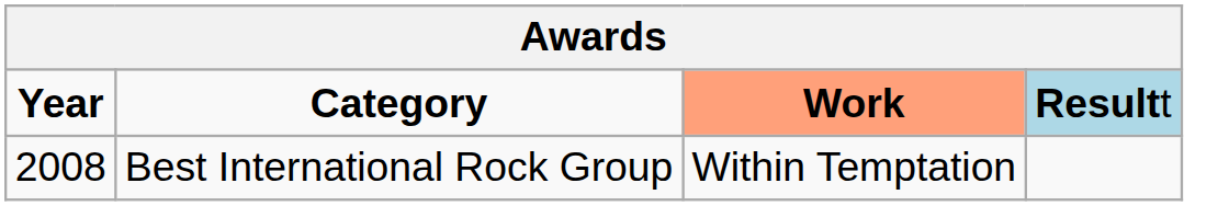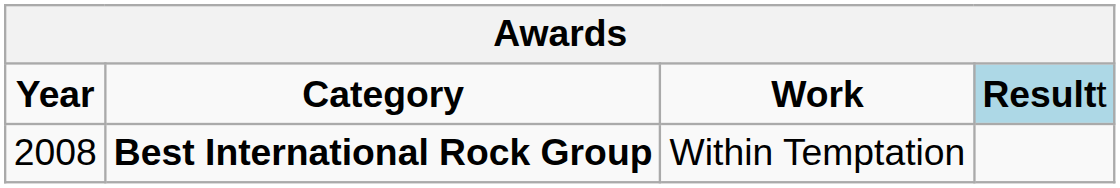Year | column 3: lightsalmon background -> no background
2008 | column 2: normal -> bold
